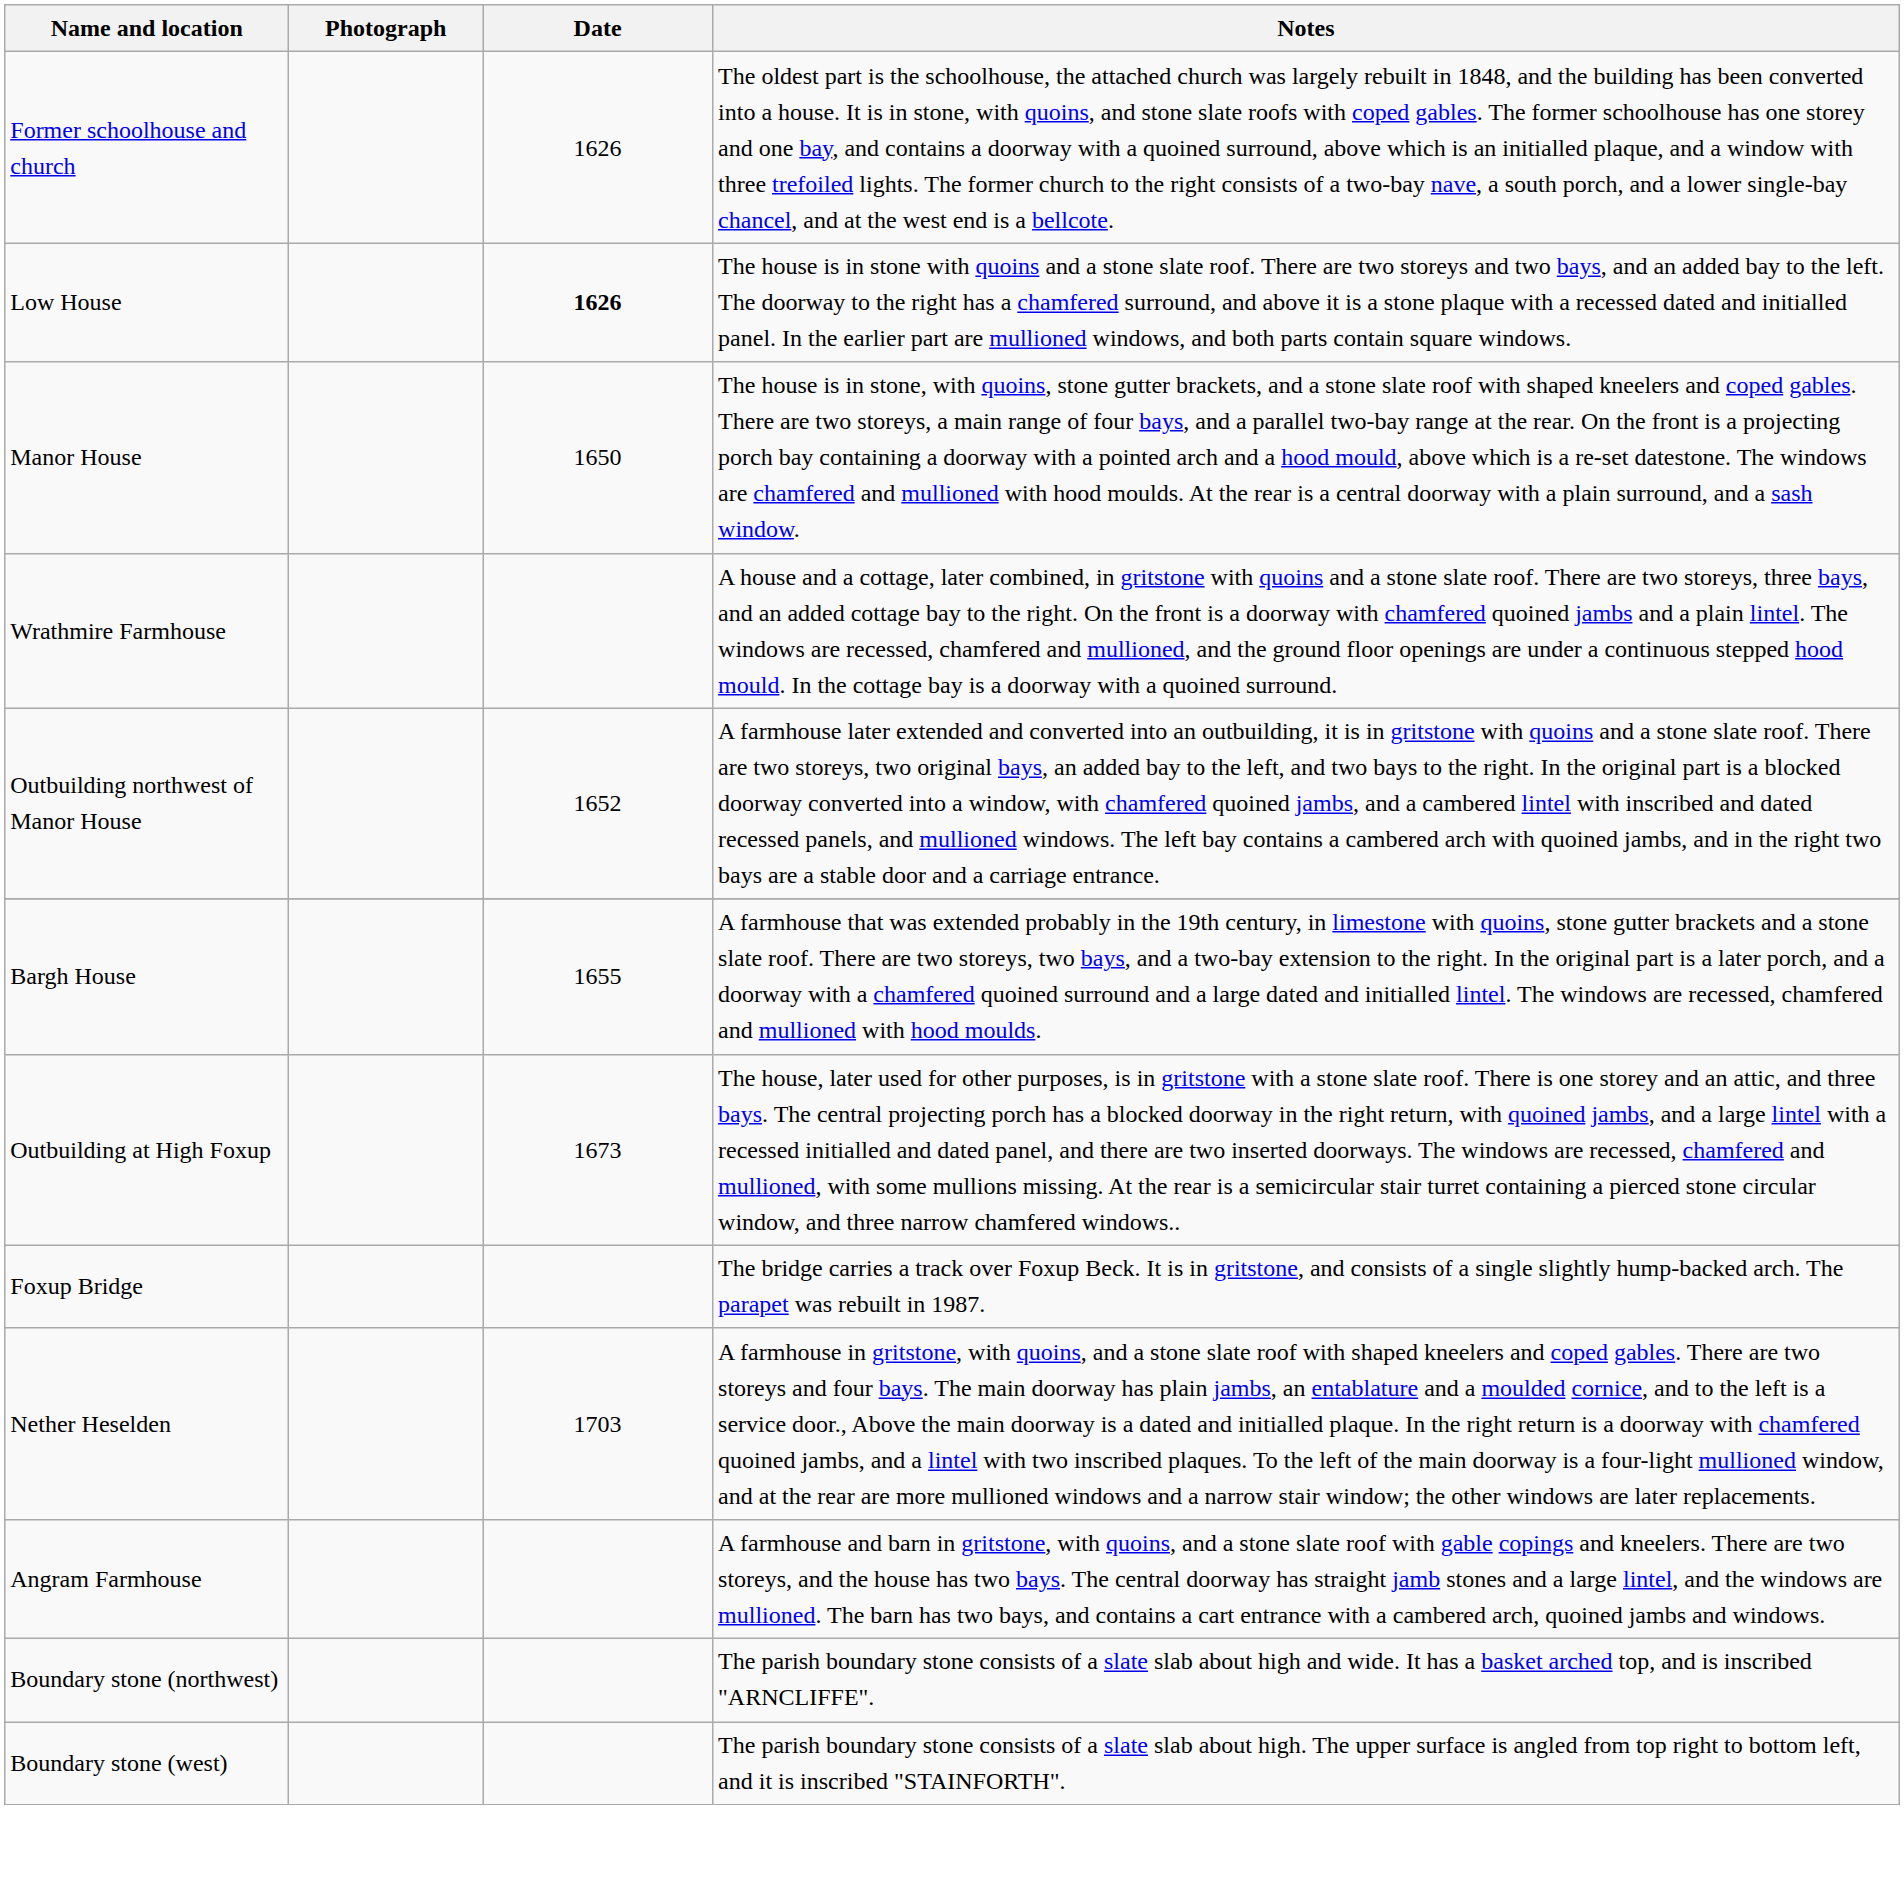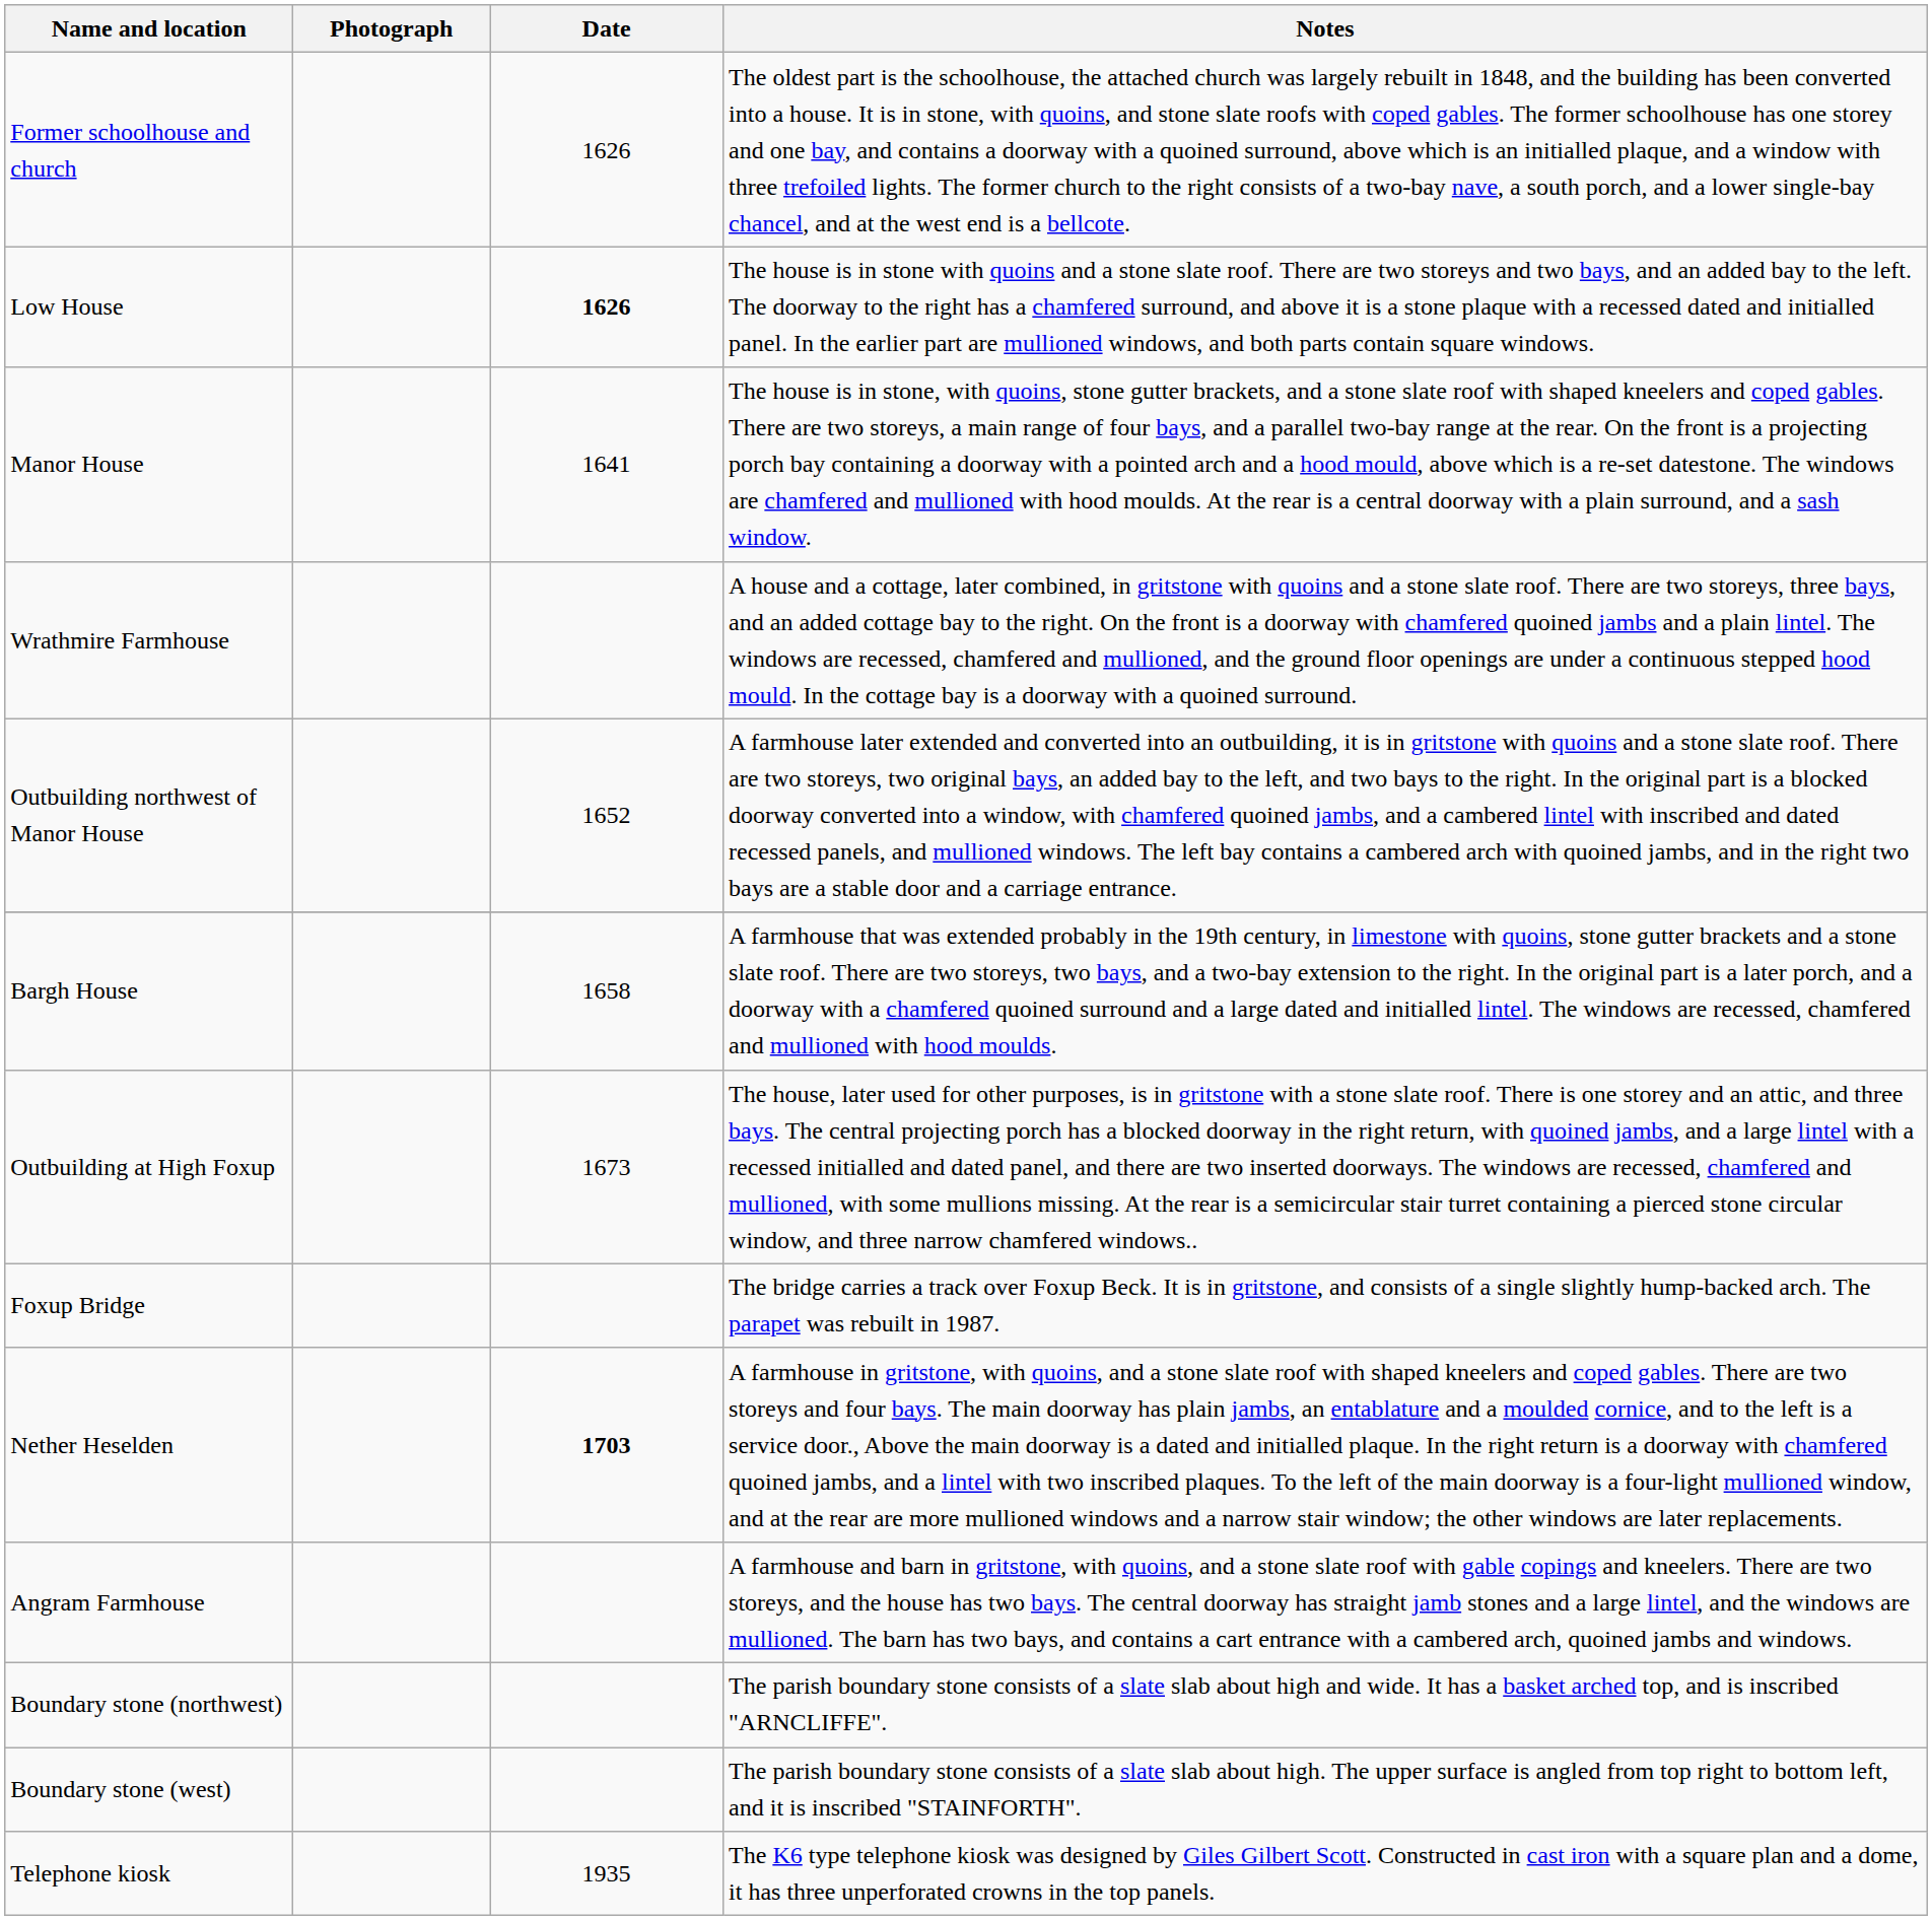Manor House | Date: 1650 -> 1641
Bargh House | Date: 1655 -> 1658
Nether Heselden | Date: normal -> bold
+ row: Telephone kiosk | 1935 | The K6 type telephone kiosk was designed by Giles Gilbert Scott. Constructed in cast iron with a square plan and a dome, it has three unperforated crowns in the top panels.
